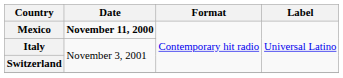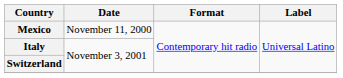Mexico | Date: bold -> normal
